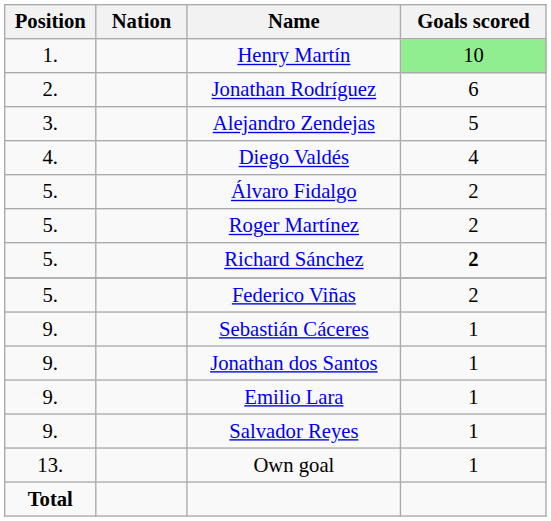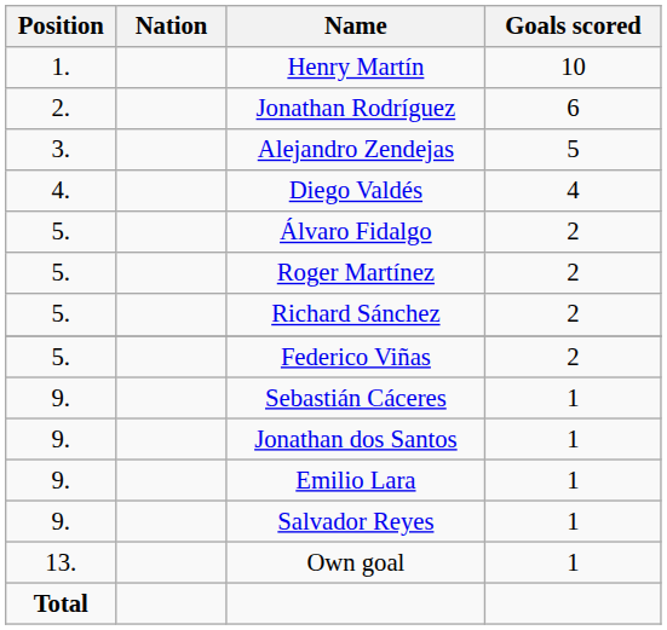Henry Martín | Goals scored: lightgreen background -> no background
Richard Sánchez | Goals scored: bold -> normal
